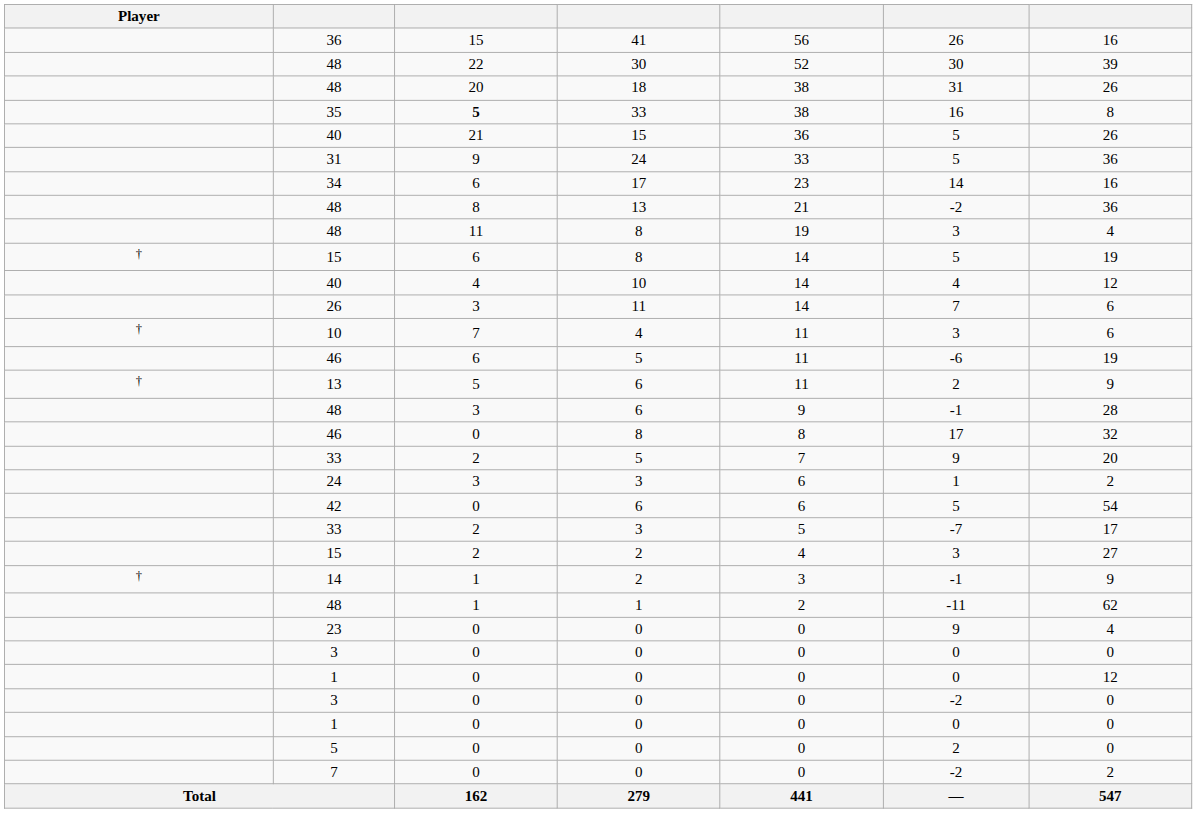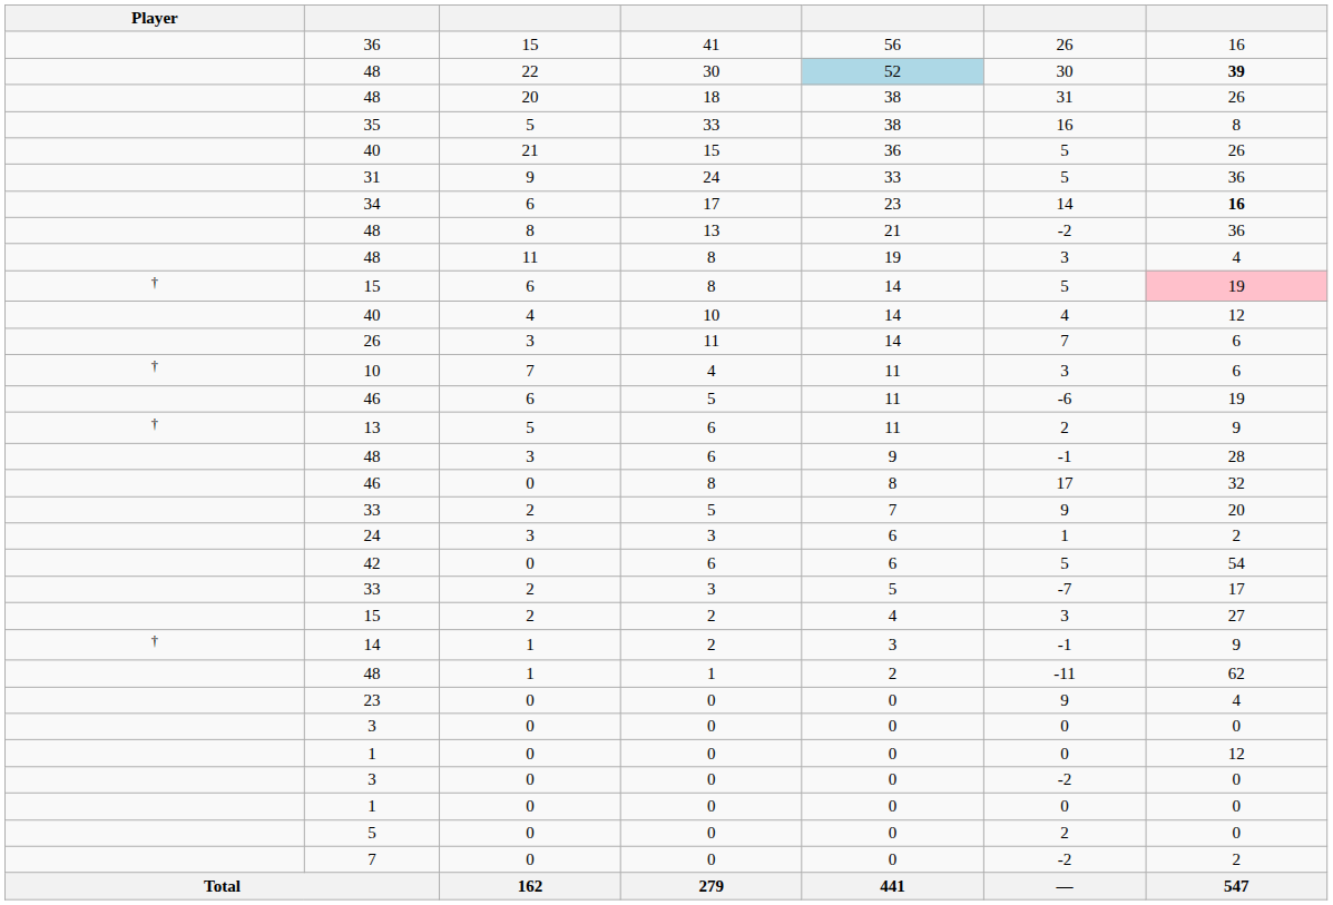48 / 30 | column 5: no background -> lightblue background
48 / 30 | column 7: normal -> bold
35 | column 3: bold -> normal
34 | column 7: normal -> bold
15 / 8 | column 7: no background -> pink background
